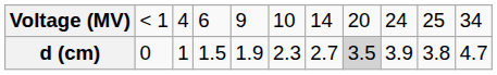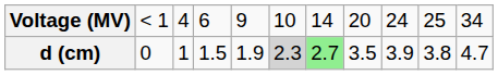d (cm) | column 6: no background -> lightgrey background
d (cm) | column 7: no background -> lightgreen background
d (cm) | column 8: lightgrey background -> no background
